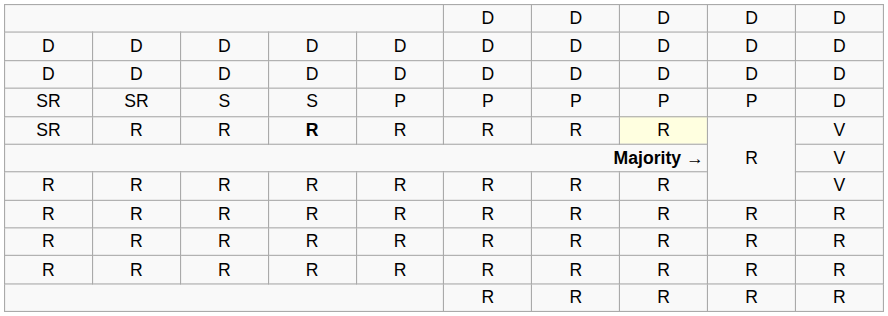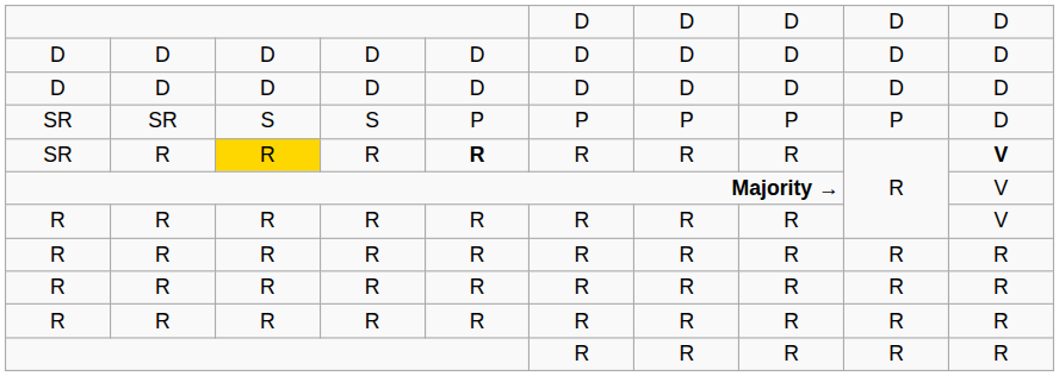SR / R | column 3: no background -> gold background
SR / R | column 4: bold -> normal
SR / R | column 5: normal -> bold
SR / R | column 8: lightyellow background -> no background
SR / R | column 10: normal -> bold
